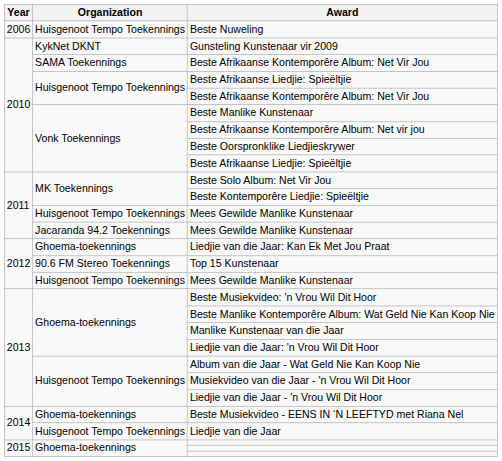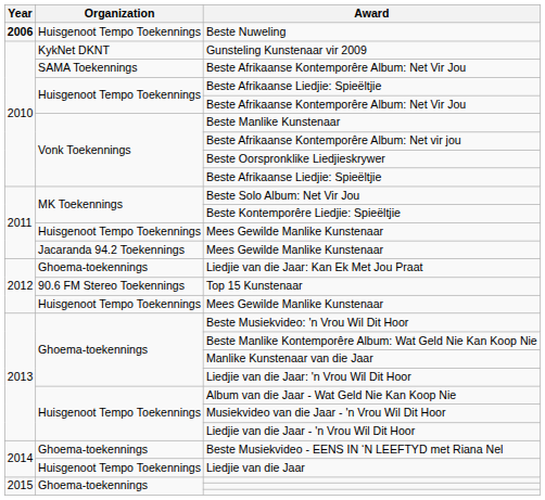Beste Nuweling | Year: normal -> bold
